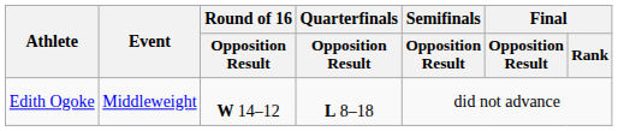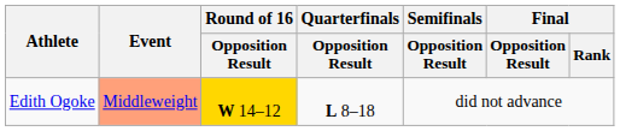Edith Ogoke | Event: no background -> lightsalmon background
Edith Ogoke | Round of 16 / Opposition Result: no background -> gold background
